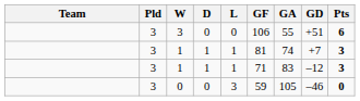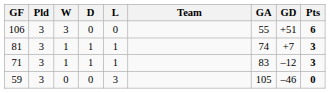columns swapped: Team <-> GF
